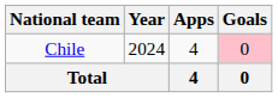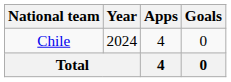Chile | Goals: pink background -> no background
